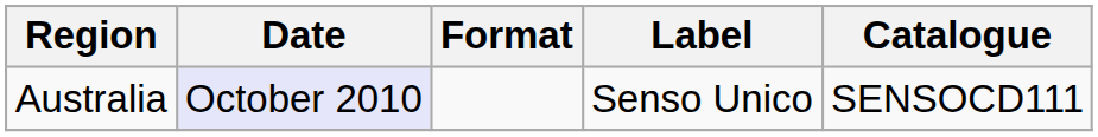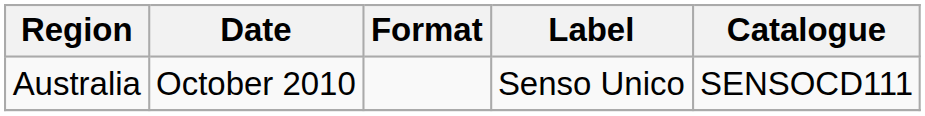Australia | Date: lavender background -> no background
